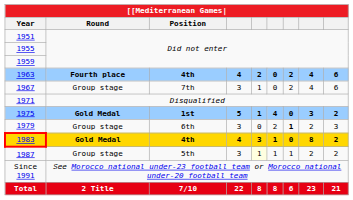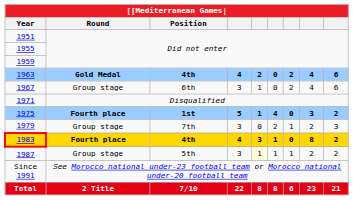1963 | Round: Fourth place -> Gold Medal
1967 | Position: 7th -> 6th
1975 | Round: Gold Medal -> Fourth place
1979 | Position: 6th -> 7th
1979 | column 7: bold -> normal
1983 | Round: Gold Medal -> Fourth place
